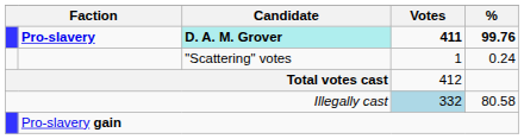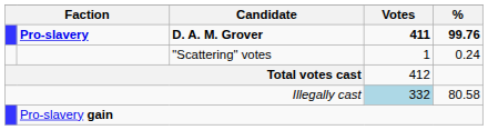Pro-slavery | Candidate: paleturquoise background -> no background
